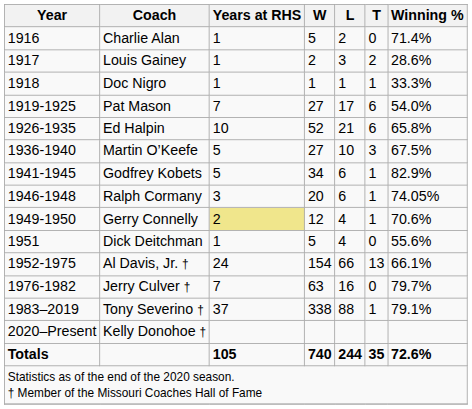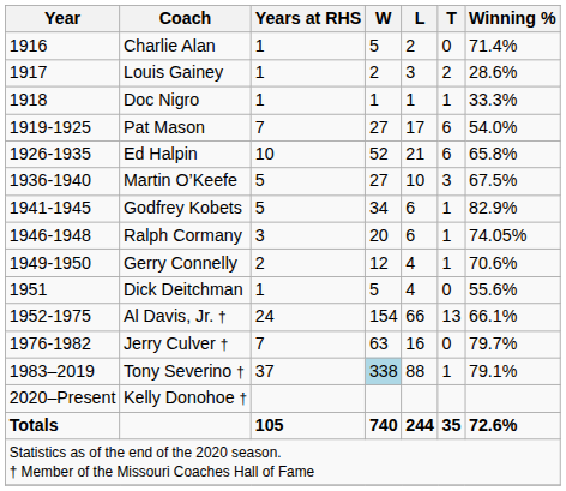Gerry Connelly | Years at RHS: khaki background -> no background
Tony Severino † | W: no background -> lightblue background
